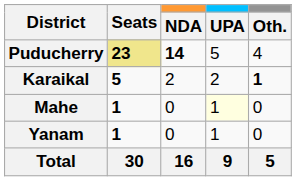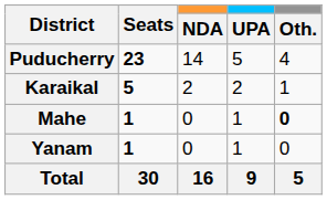Puducherry | Seats: khaki background -> no background
Puducherry | NDA: bold -> normal
Karaikal | Oth.: bold -> normal
Mahe | UPA: lightyellow background -> no background
Mahe | Oth.: normal -> bold
